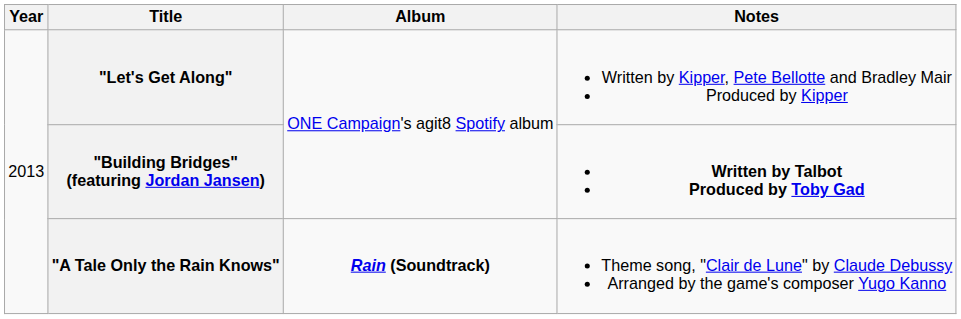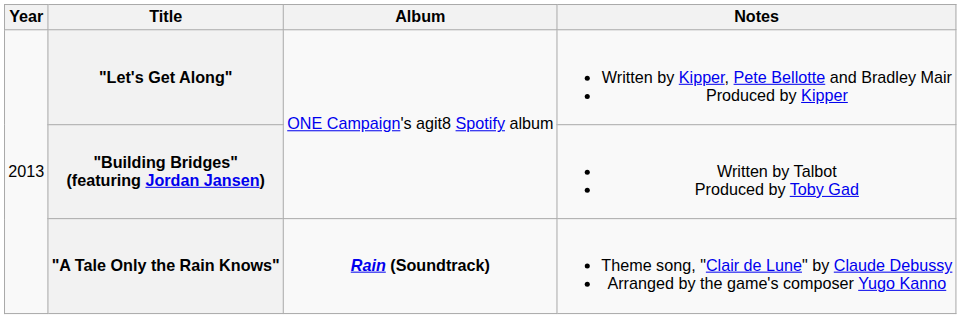"Building Bridges" (featuring Jordan Jansen) | Notes: bold -> normal
